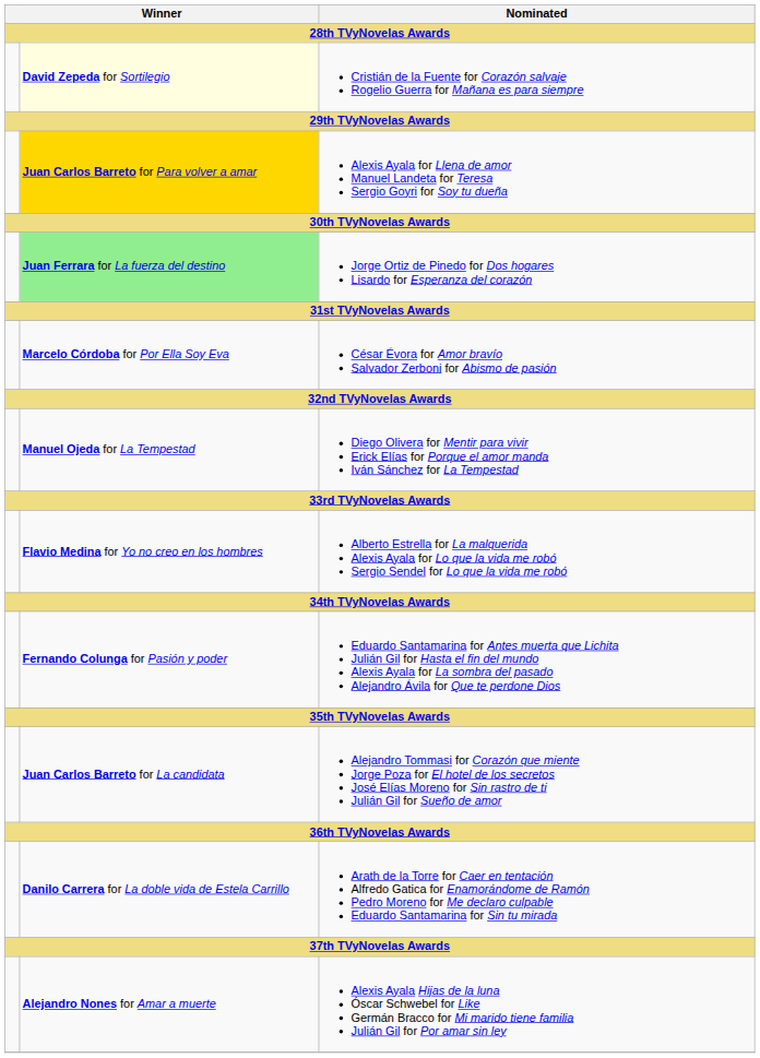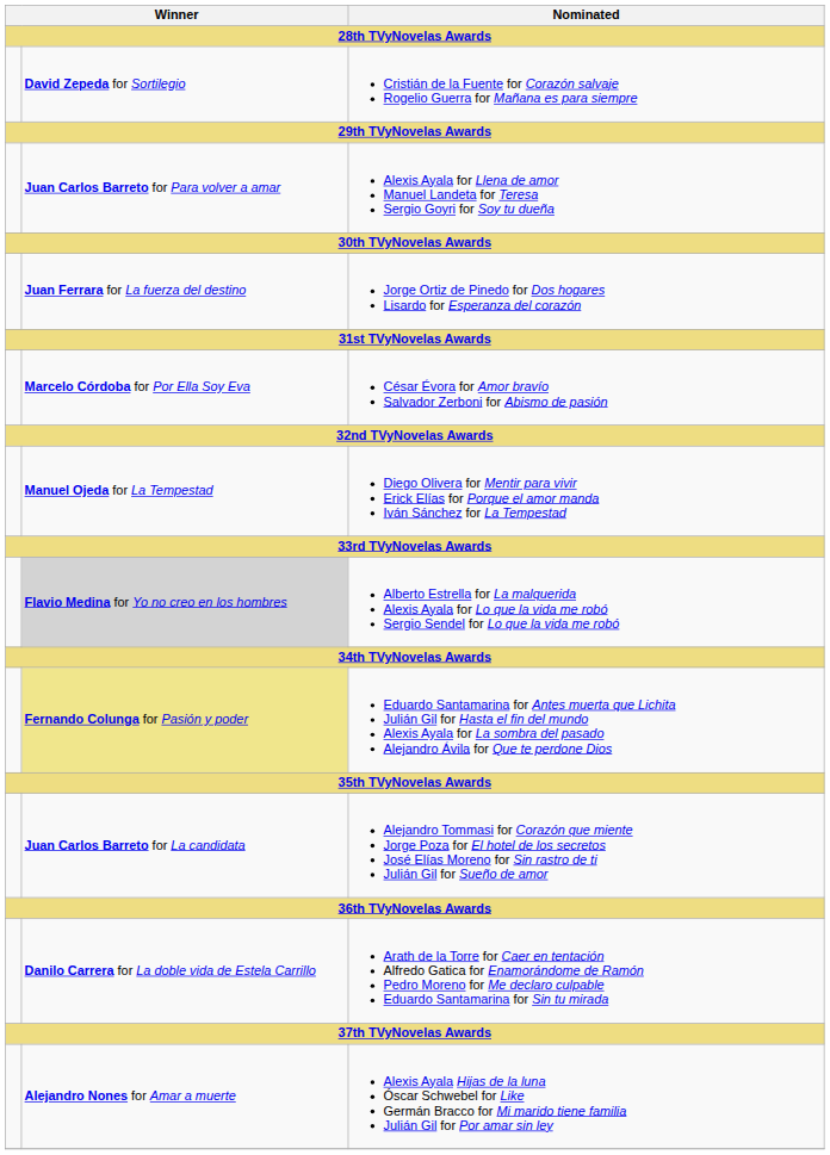David Zepeda for Sortilegio | column 2: lightyellow background -> no background
Juan Carlos Barreto for Para volver a amar | column 2: gold background -> no background
Juan Ferrara for La fuerza del destino | column 2: lightgreen background -> no background
Flavio Medina for Yo no creo en los hombres | column 2: no background -> lightgrey background
Fernando Colunga for Pasión y poder | column 2: no background -> khaki background
